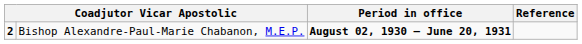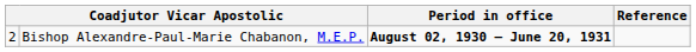Bishop Alexandre-Paul-Marie Chabanon, M.E.P. | column 1: bold -> normal
